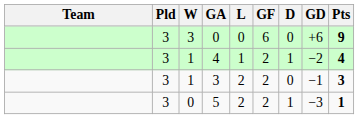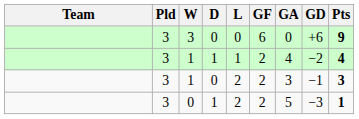columns swapped: D <-> GA
